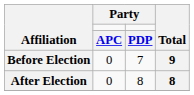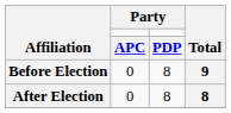Before Election | column 3: 7 -> 8
